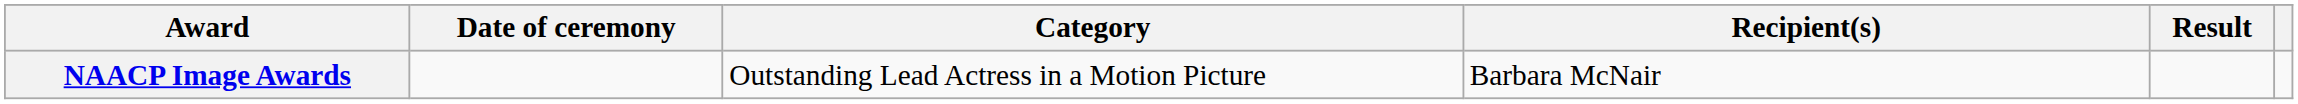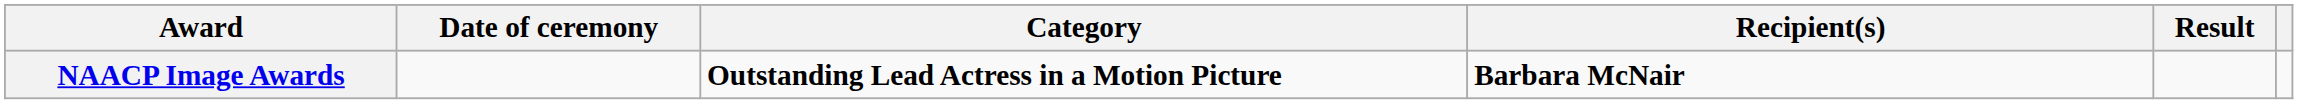NAACP Image Awards | Category: normal -> bold
NAACP Image Awards | Recipient(s): normal -> bold
